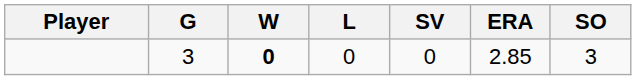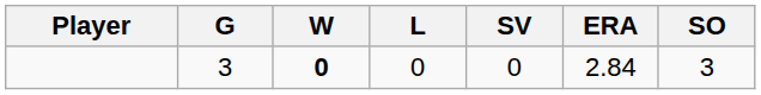row 2 | ERA: 2.85 -> 2.84
